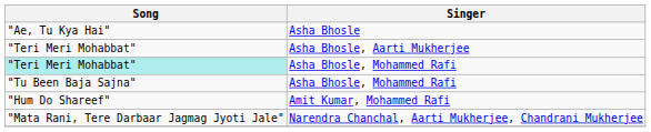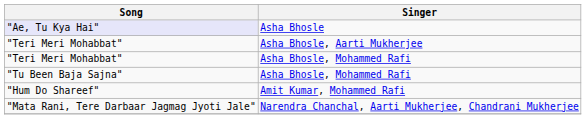row 2 | Song: no background -> lavender background
row 4 | Song: paleturquoise background -> no background
